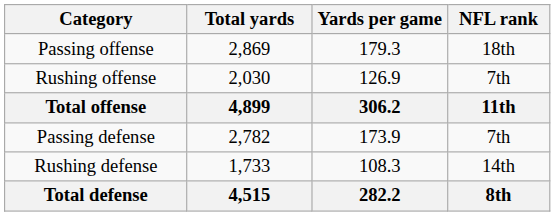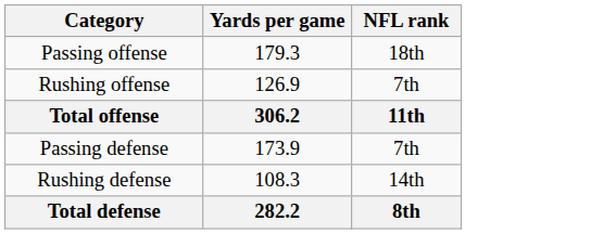- column: Total yards | 2,869 | 2,030 | 4,899 | 2,782 | 1,733 | 4,515
